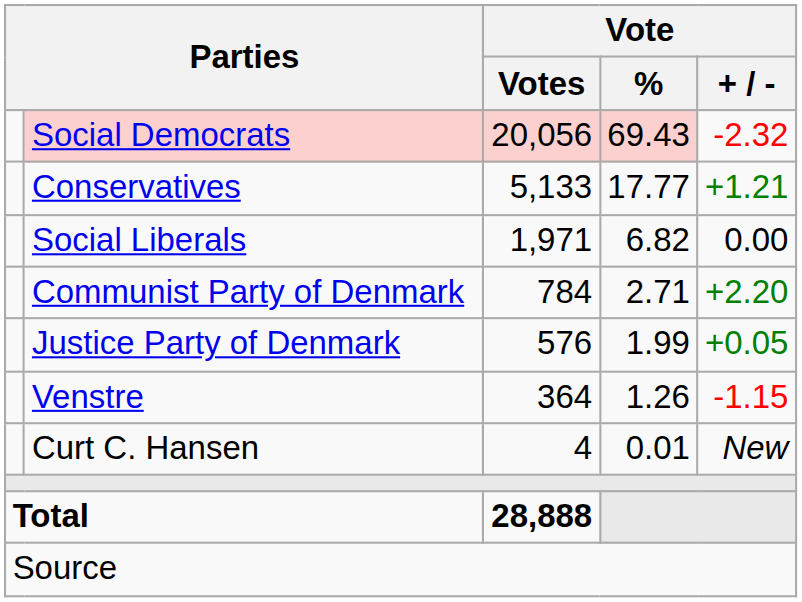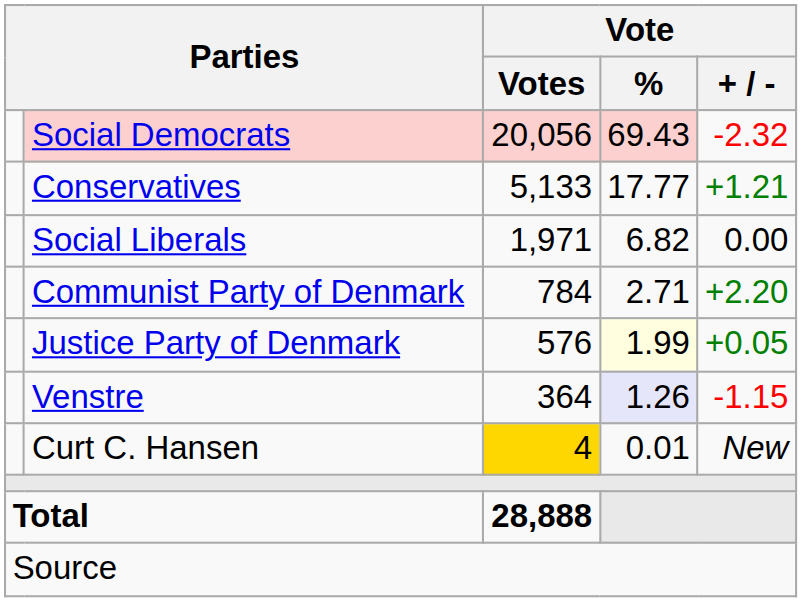Justice Party of Denmark | Vote / %: no background -> lightyellow background
Venstre | Vote / %: no background -> lavender background
Curt C. Hansen | Vote / Votes: no background -> gold background
